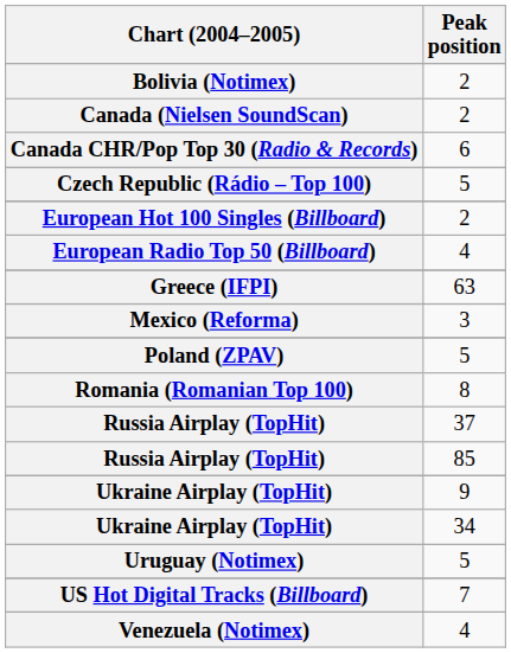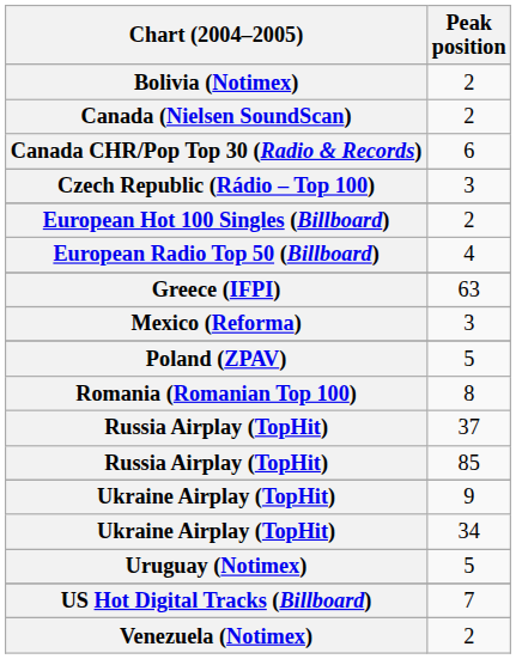row 5 | Peak position: 5 -> 3
row 18 | Peak position: 4 -> 2
